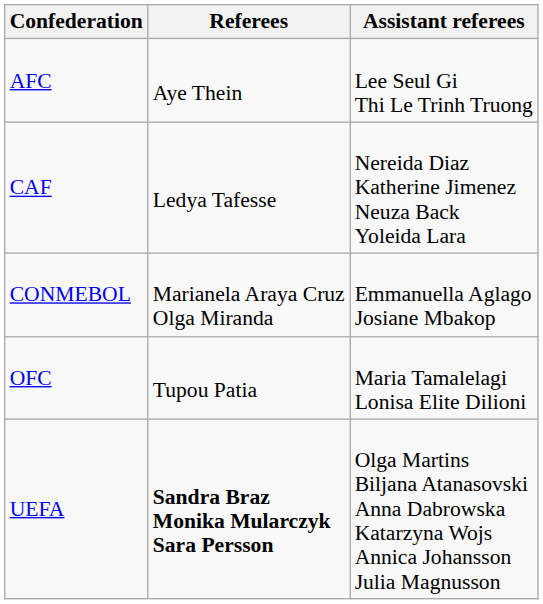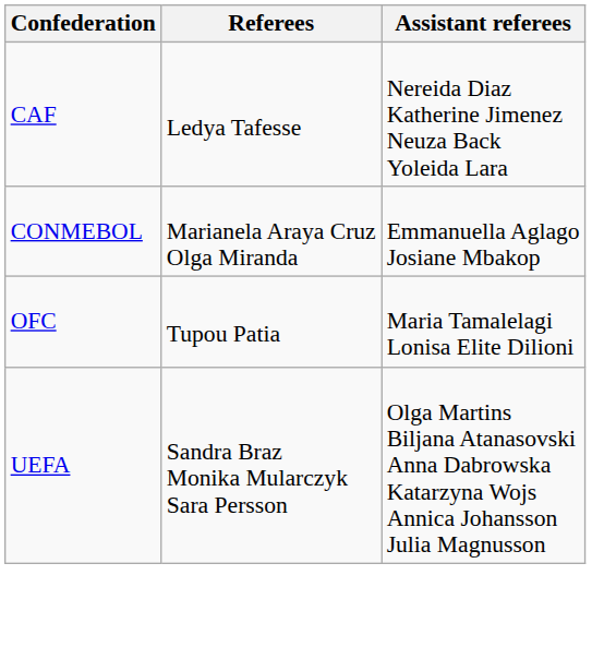- row: AFC | Aye Thein | Lee Seul Gi Thi Le Trinh Truong
UEFA | Referees: bold -> normal
